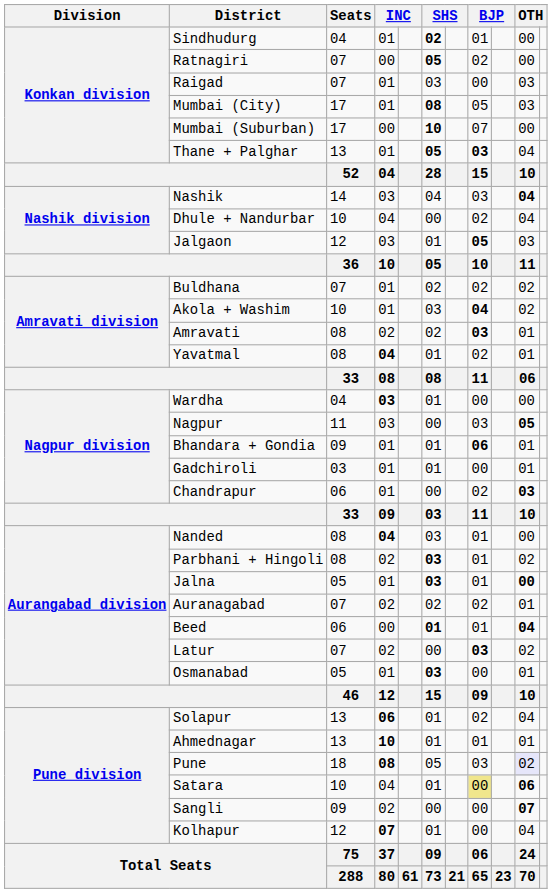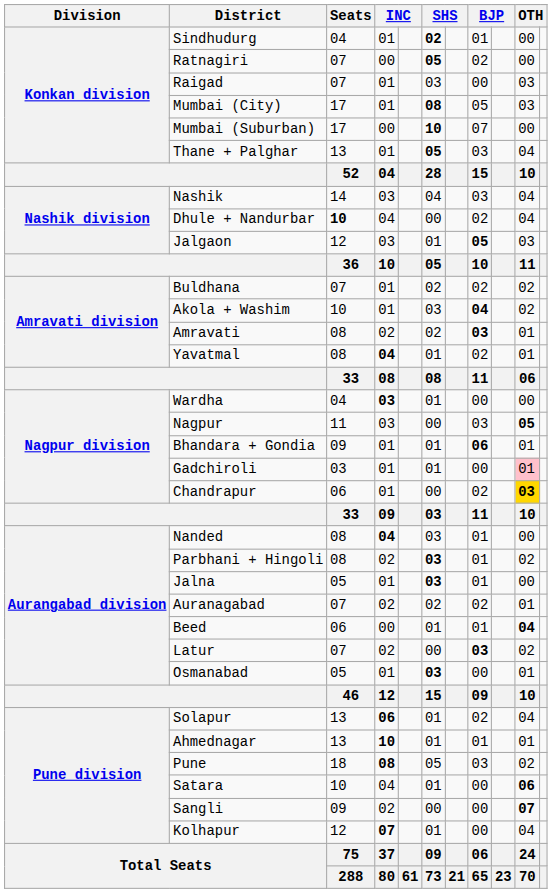Thane + Palghar | column 8: bold -> normal
Nashik | column 10: bold -> normal
Dhule + Nandurbar | Seats: normal -> bold
Gadchiroli | column 10: no background -> pink background
Chandrapur | column 10: no background -> gold background
Jalna | column 10: bold -> normal
Beed | column 6: bold -> normal
Pune | column 10: lavender background -> no background
Satara | column 8: khaki background -> no background
